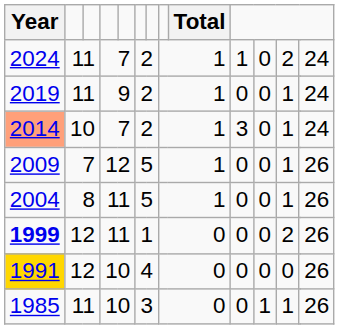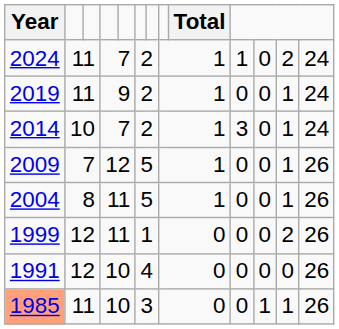2014 | Year: lightsalmon background -> no background
1999 | Year: bold -> normal
1991 | Year: gold background -> no background
1985 | Year: no background -> lightsalmon background
